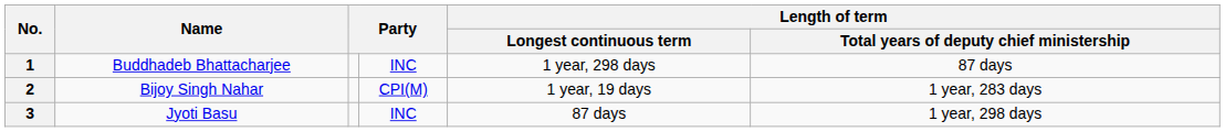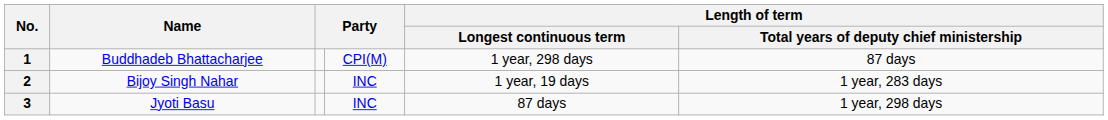1 | column 4: INC -> CPI(M)
2 | column 4: CPI(M) -> INC
